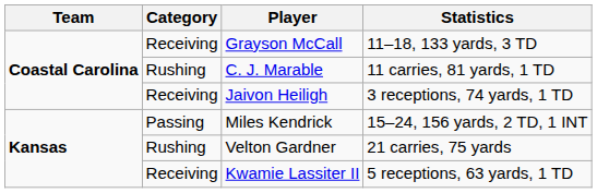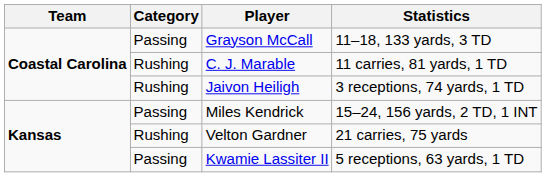Grayson McCall | Category: Receiving -> Passing
Jaivon Heiligh | Category: Receiving -> Rushing
Kwamie Lassiter II | Category: Receiving -> Passing
